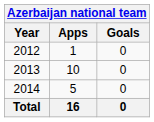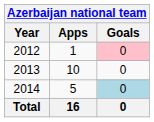2012 | Goals: no background -> pink background
2014 | Goals: no background -> lightblue background
